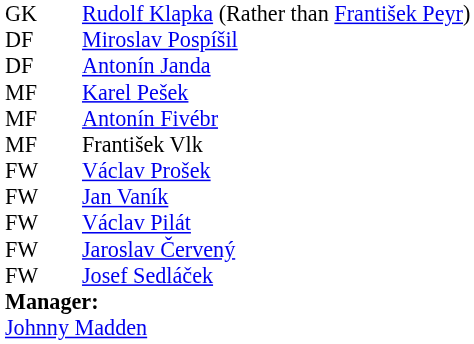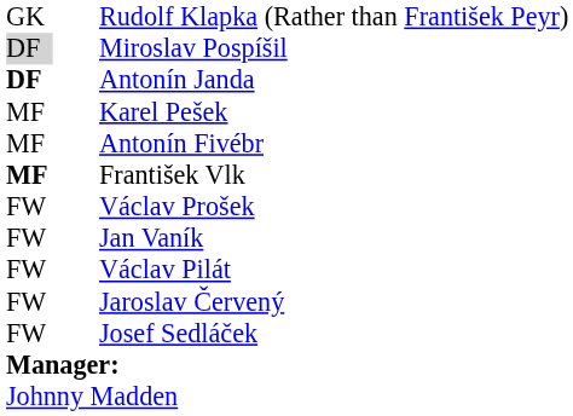Miroslav Pospíšil | column 1: no background -> lightgrey background
Antonín Janda | column 1: normal -> bold
František Vlk | column 1: normal -> bold
